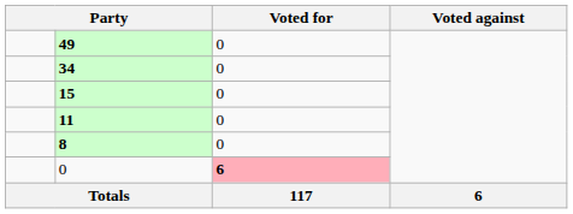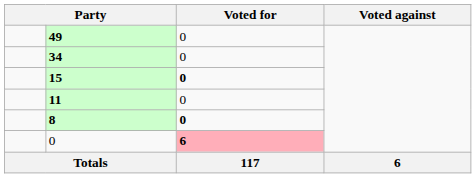15 | Voted for: normal -> bold
8 | Voted for: normal -> bold
